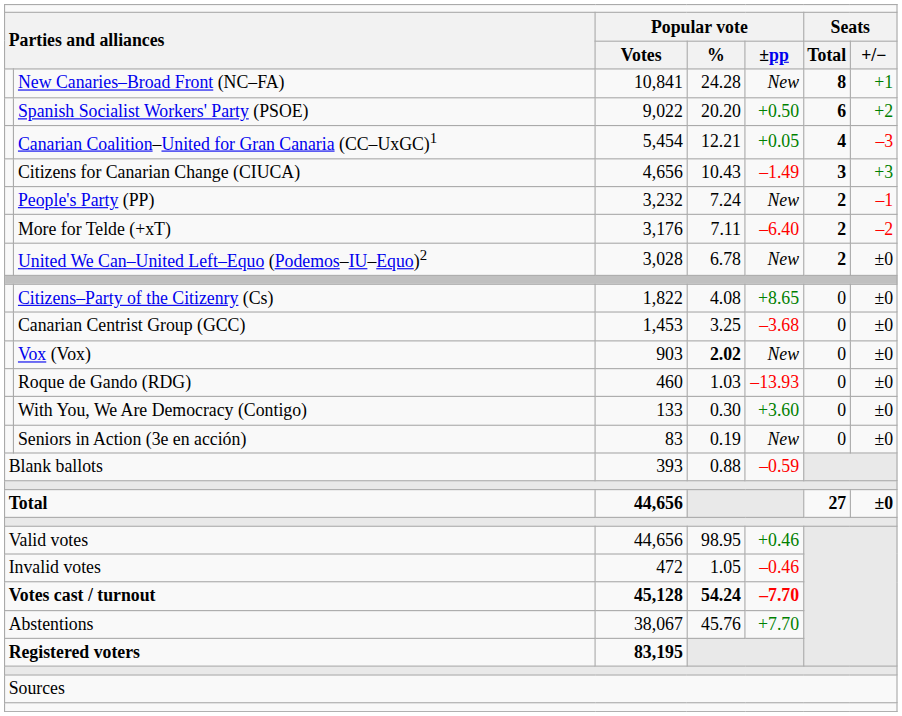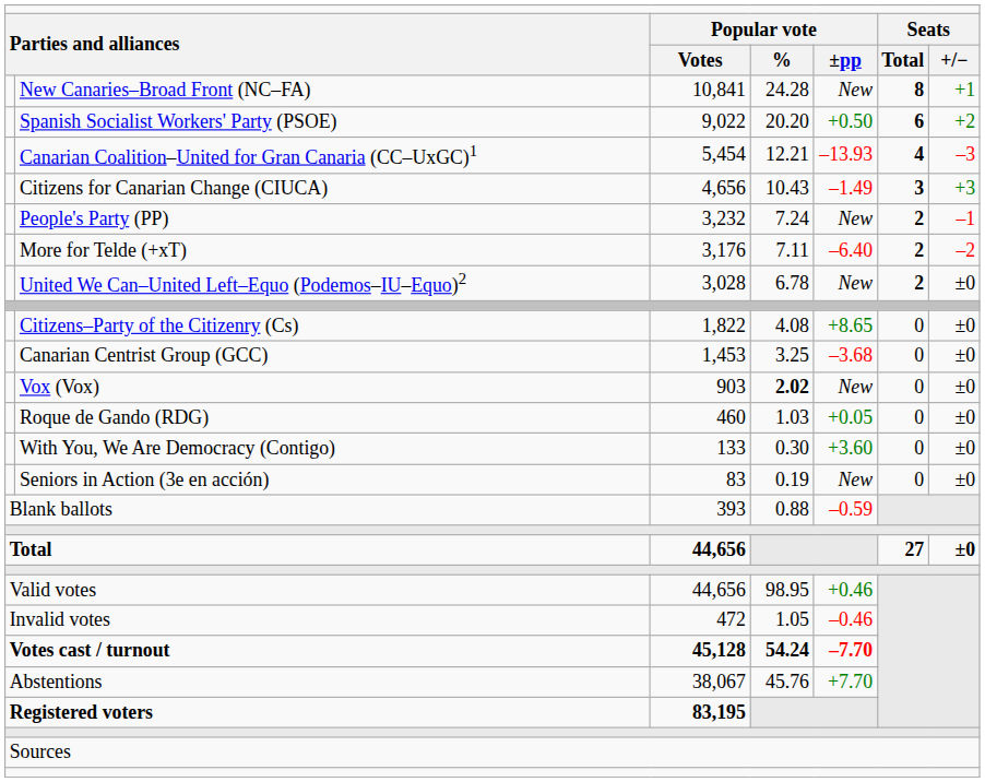Canarian Coalition–United for Gran Canaria (CC–UxGC)1 | column 5: +0.05 -> –13.93
Roque de Gando (RDG) | column 5: –13.93 -> +0.05
